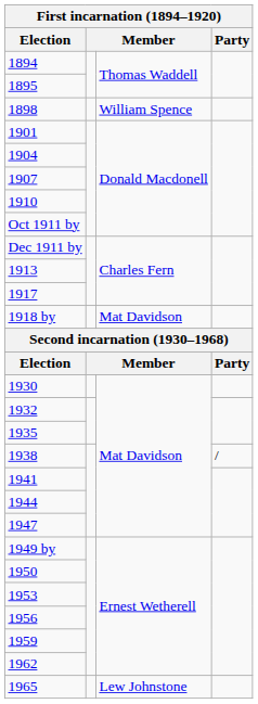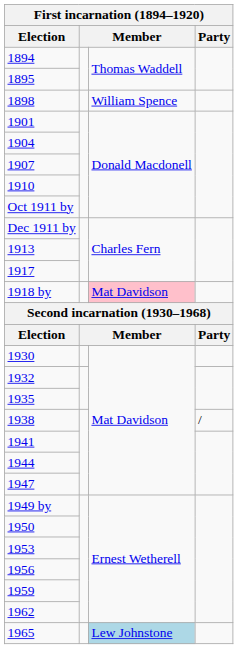1918 by | column 3: no background -> pink background
1965 | column 3: no background -> lightblue background
